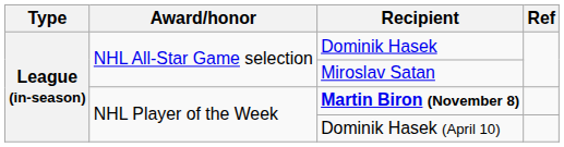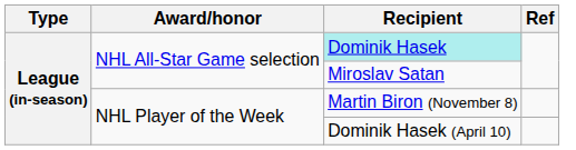Dominik Hasek | Recipient: no background -> paleturquoise background
Martin Biron (November 8) | Recipient: bold -> normal
